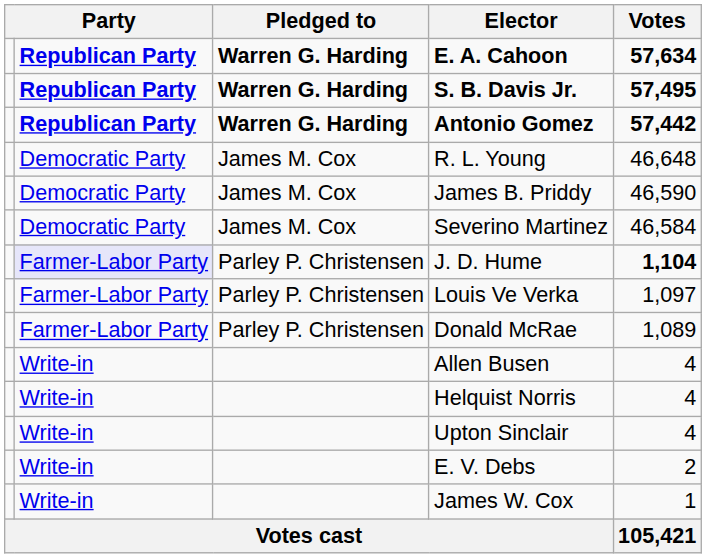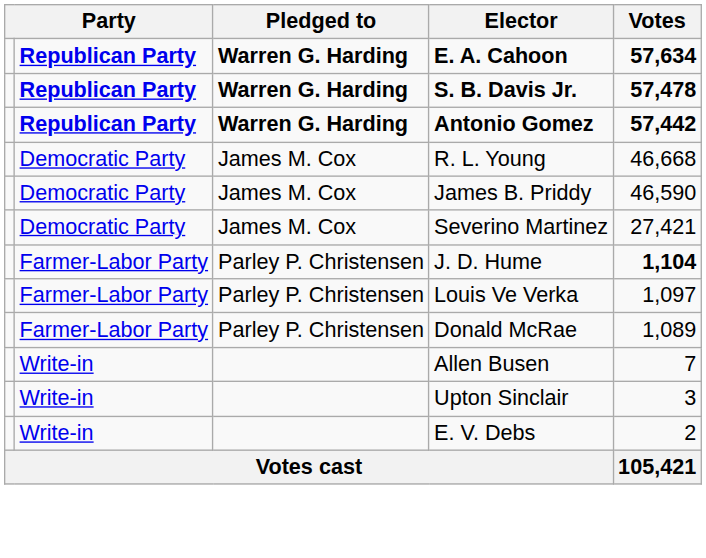S. B. Davis Jr. | Votes: 57,495 -> 57,478
R. L. Young | Votes: 46,648 -> 46,668
Severino Martinez | Votes: 46,584 -> 27,421
J. D. Hume | column 2: lavender background -> no background
Allen Busen | Votes: 4 -> 7
- row: Write-in | Helquist Norris | 4
Upton Sinclair | Votes: 4 -> 3
- row: Write-in | James W. Cox | 1
